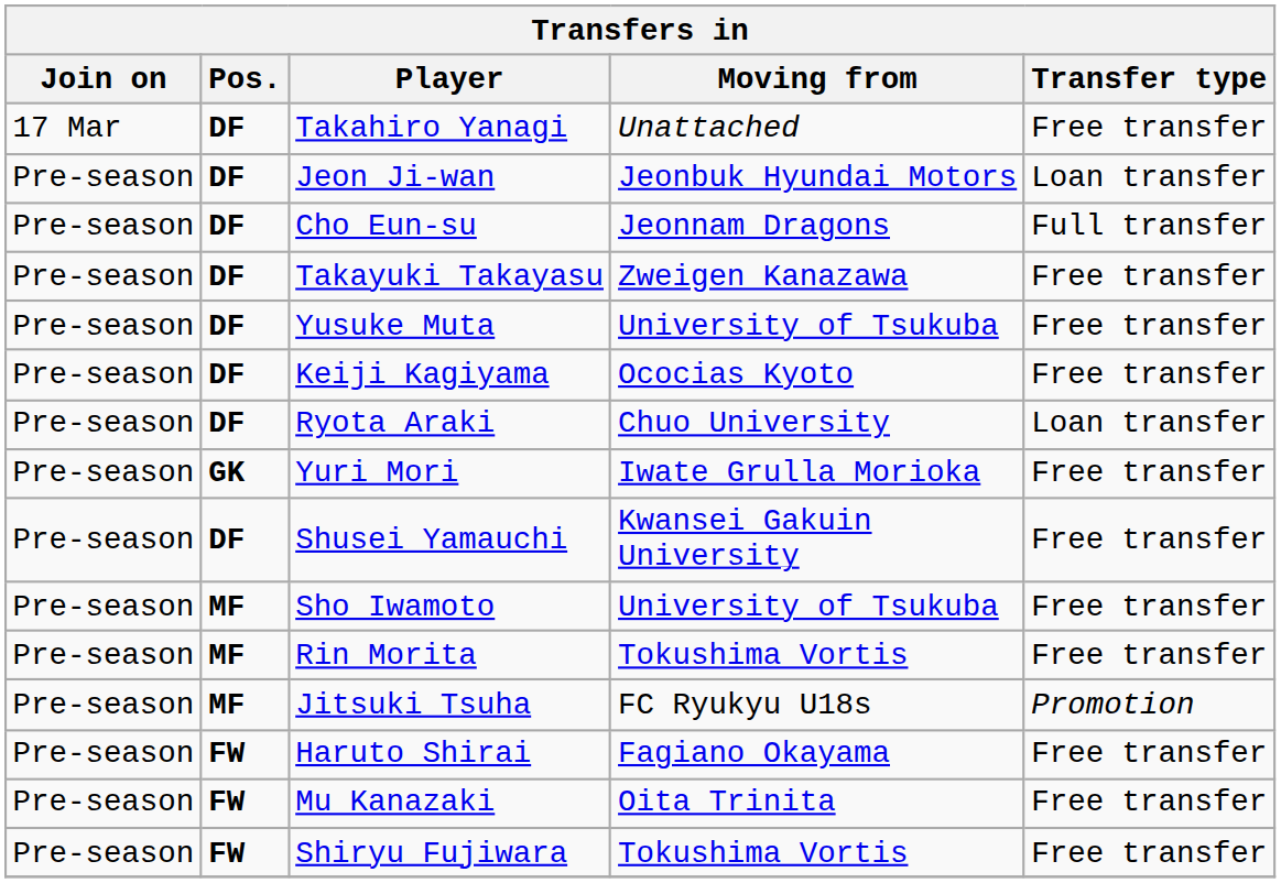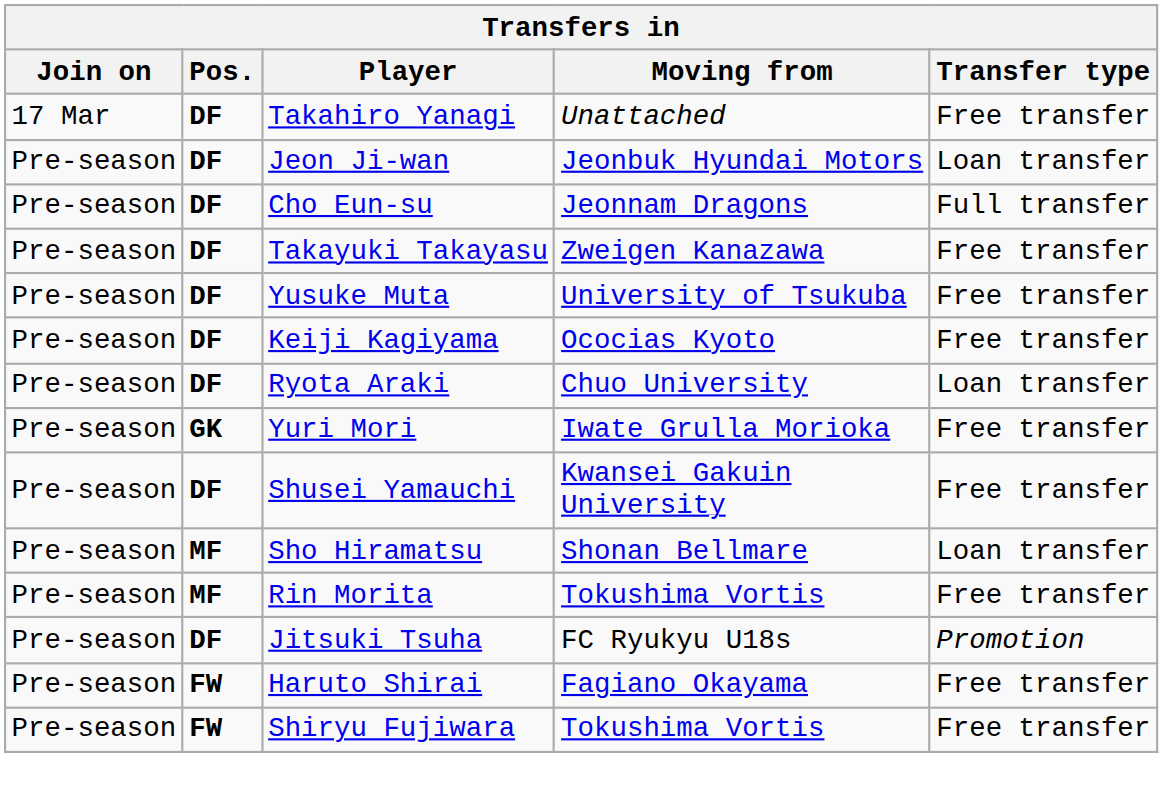- row: Pre-season | MF | Sho Iwamoto | University of Tsukuba | Free transfer
+ row: Pre-season | MF | Sho Hiramatsu | Shonan Bellmare | Loan transfer
Jitsuki Tsuha | Pos.: MF -> DF
- row: Pre-season | FW | Mu Kanazaki | Oita Trinita | Free transfer
